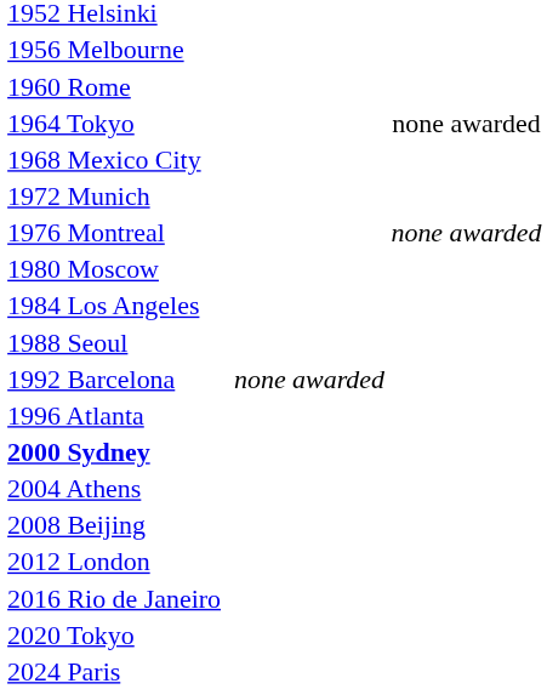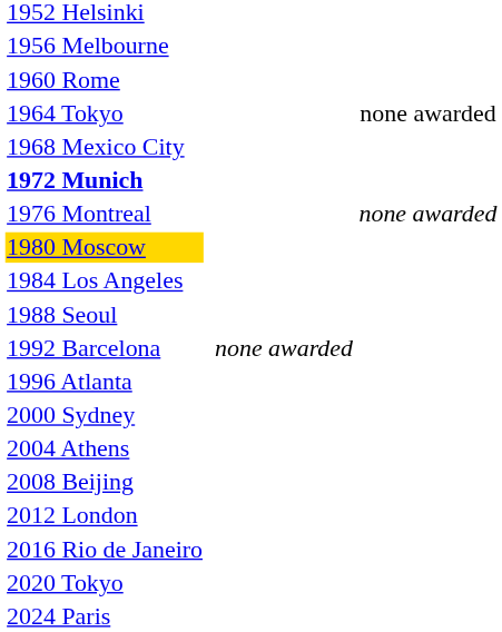1972 Munich | column 1: normal -> bold
1980 Moscow | column 1: no background -> gold background
2000 Sydney | column 1: bold -> normal
